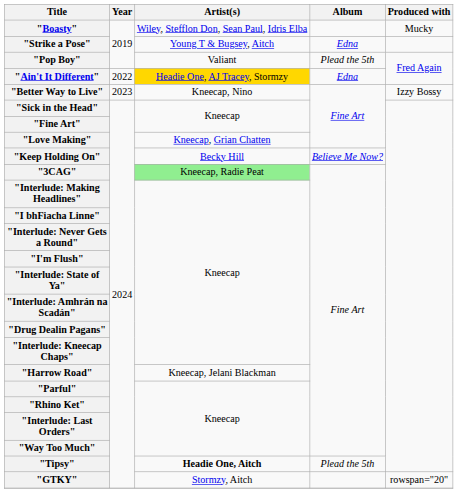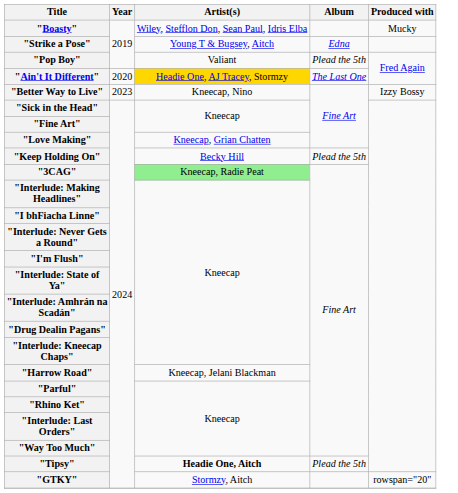"Ain't It Different" | Year: 2022 -> 2020
"Ain't It Different" | Album: Edna -> The Last One
"Keep Holding On" | Album: Believe Me Now? -> Plead the 5th
